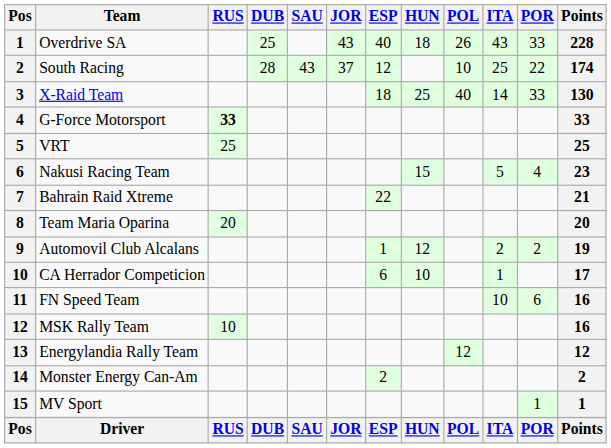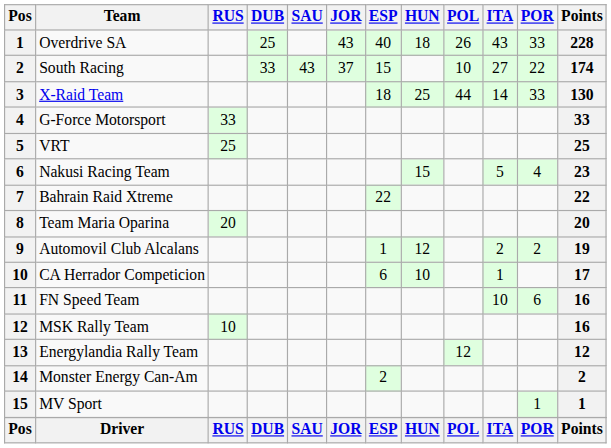South Racing | DUB: 28 -> 33
South Racing | ESP: 12 -> 15
South Racing | ITA: 25 -> 27
X-Raid Team | POL: 40 -> 44
G-Force Motorsport | RUS: bold -> normal
Bahrain Raid Xtreme | Points: 21 -> 22
